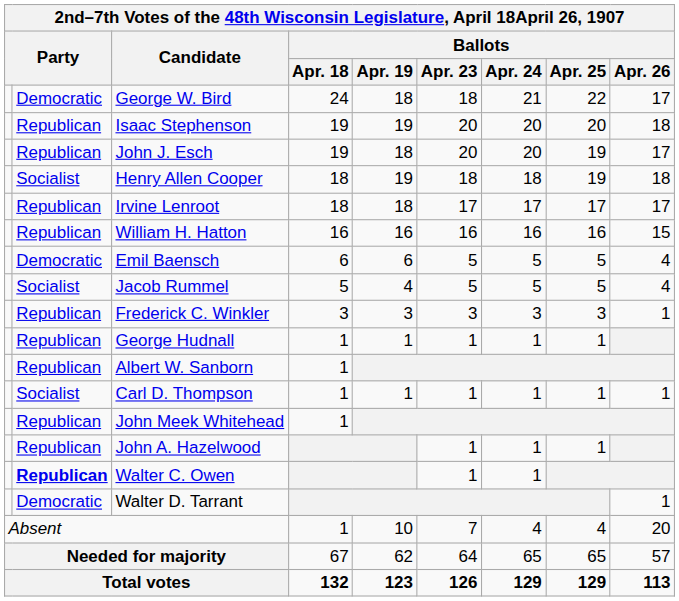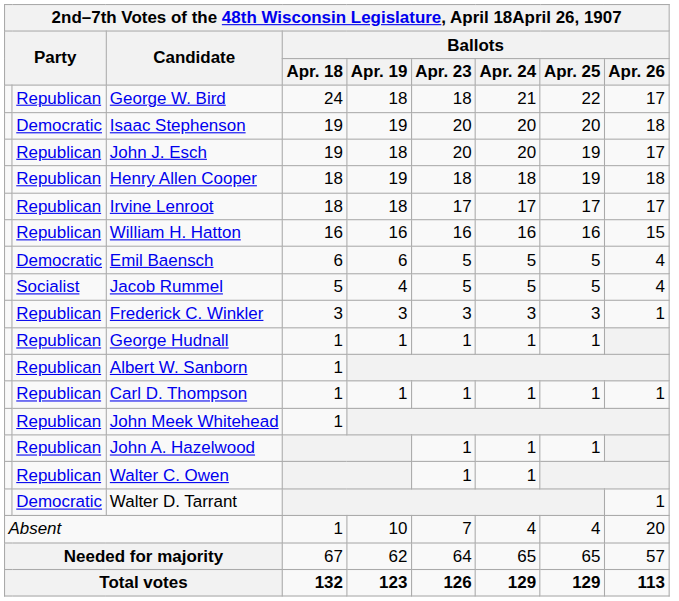George W. Bird | column 2: Democratic -> Republican
Isaac Stephenson | column 2: Republican -> Democratic
Henry Allen Cooper | column 2: Socialist -> Republican
Carl D. Thompson | column 2: Socialist -> Republican
Walter C. Owen | column 2: bold -> normal
